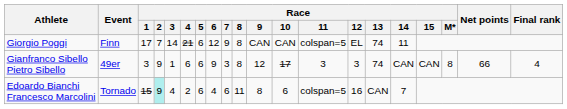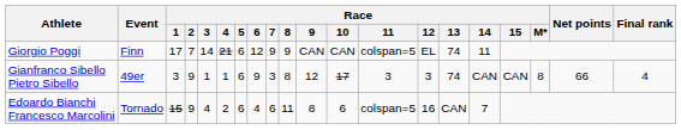Giorgio Poggi | Race / 8: 8 -> 9
Gianfranco Sibello Pietro Sibello | Race / 4: 6 -> 1
Edoardo Bianchi Francesco Marcolini | Race / 2: paleturquoise background -> no background
